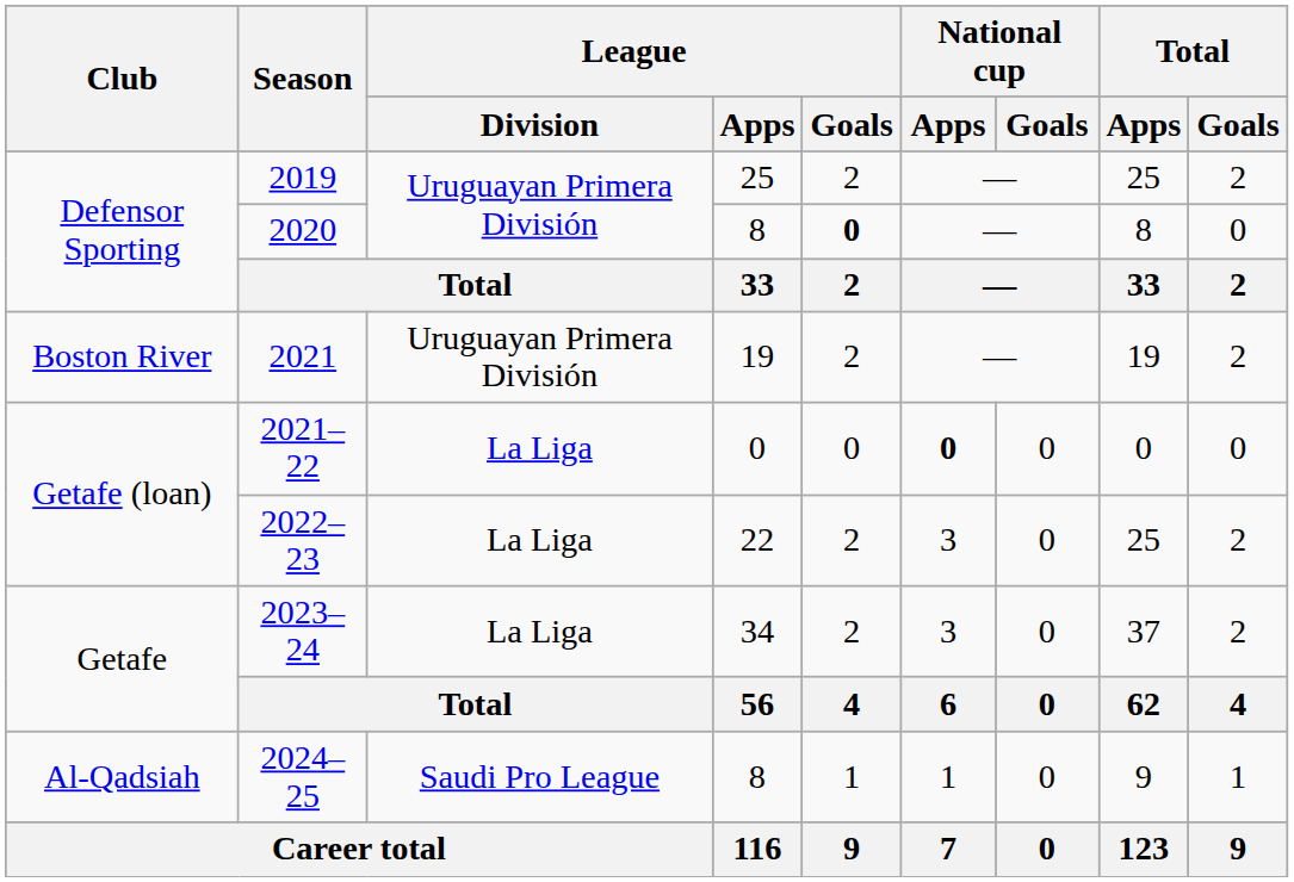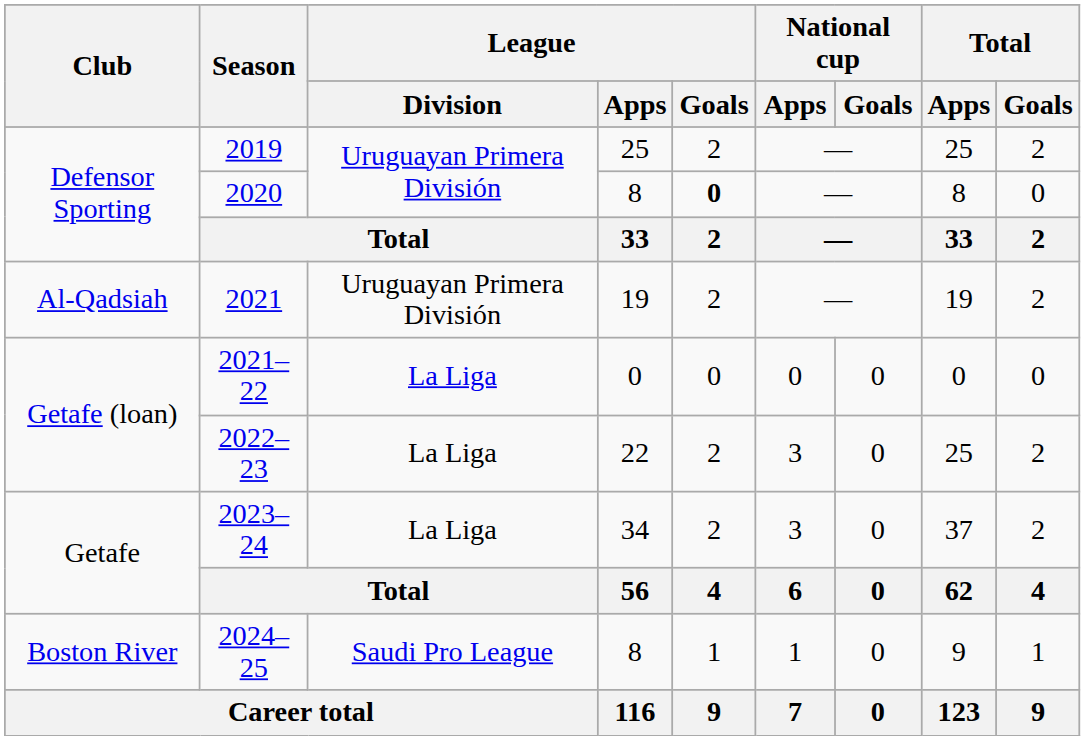2021 | Club: Boston River -> Al-Qadsiah
2021–22 | National cup / Apps: bold -> normal
2024–25 | Club: Al-Qadsiah -> Boston River
